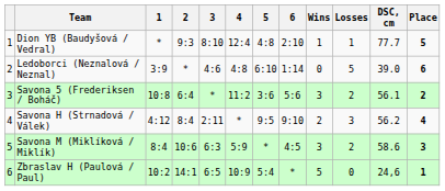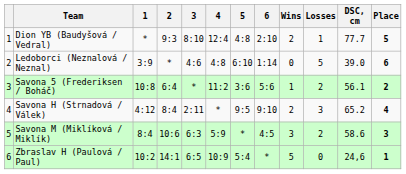Dion YB (Baudyšová / Vedral) | Wins: 1 -> 2
Savona 5 (Frederiksen / Boháč) | Wins: 3 -> 1
Savona H (Strnadová / Válek) | DSC, cm: 56.2 -> 65.2
